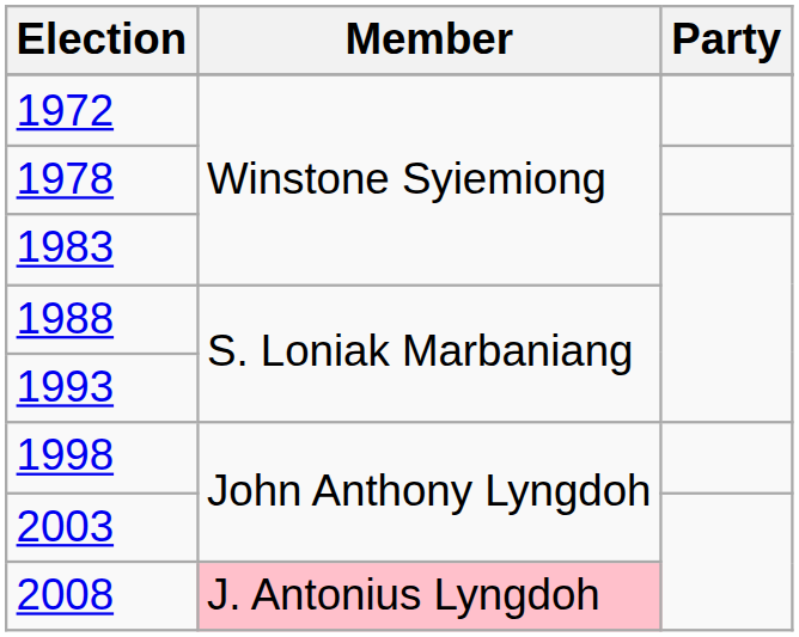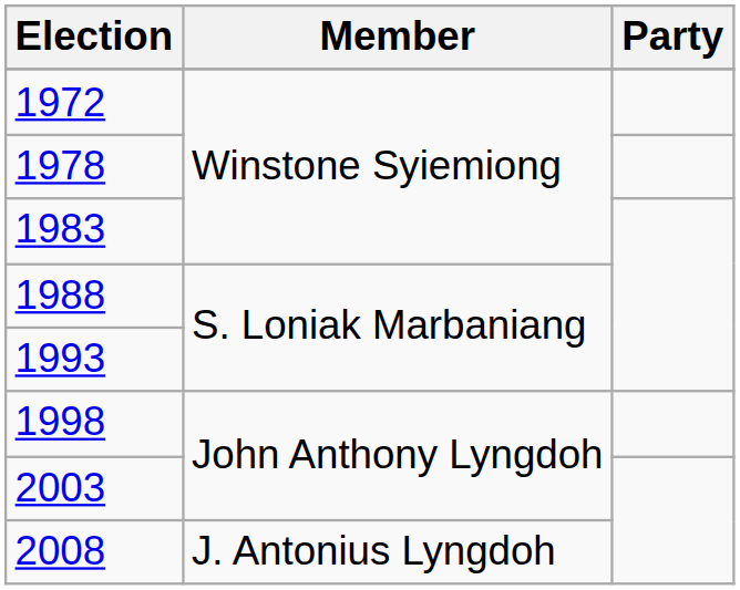2008 | Member: pink background -> no background
